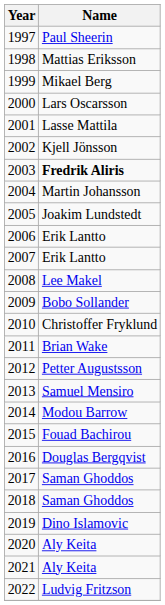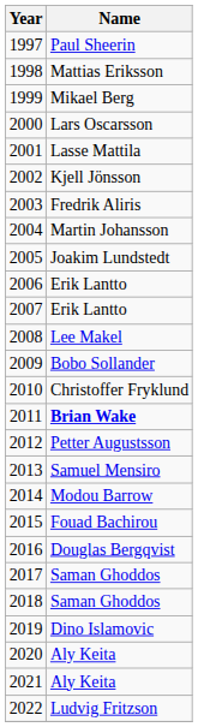2003 | Name: bold -> normal
2011 | Name: normal -> bold
